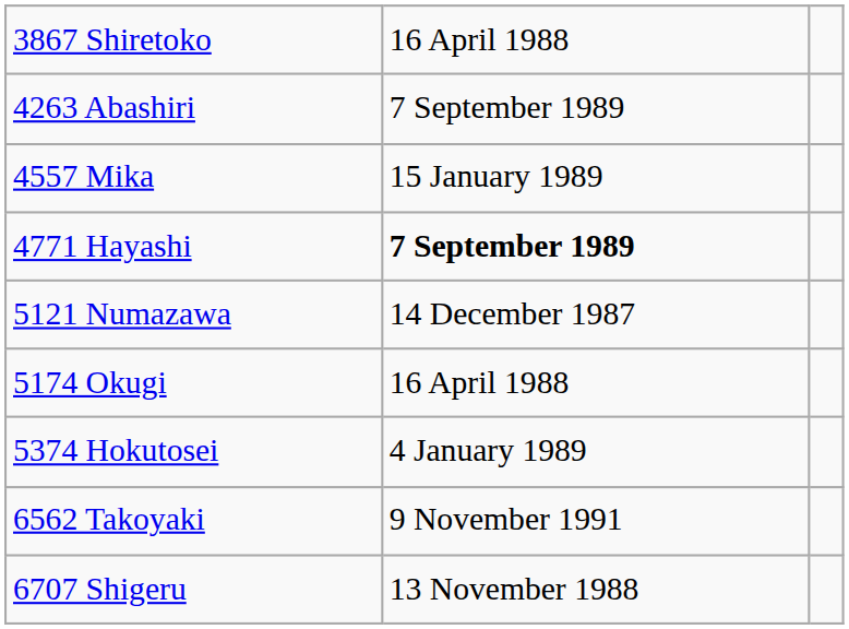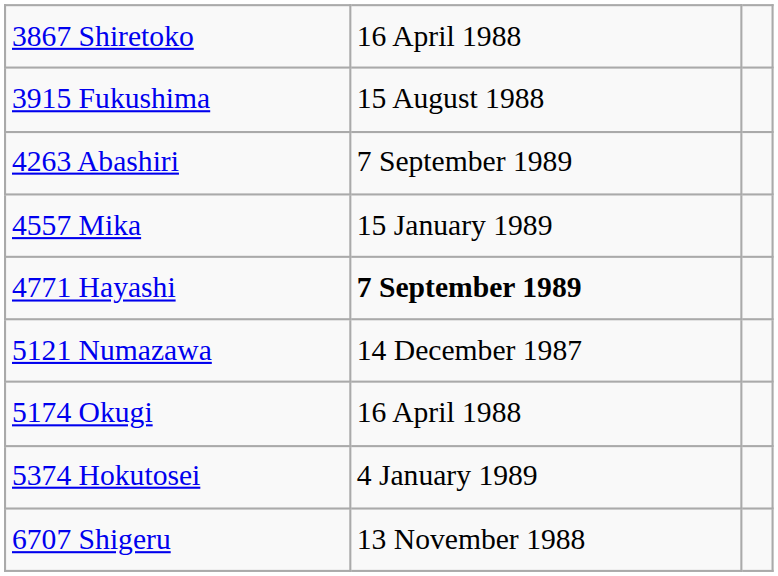+ row: 3915 Fukushima | 15 August 1988
- row: 6562 Takoyaki | 9 November 1991
